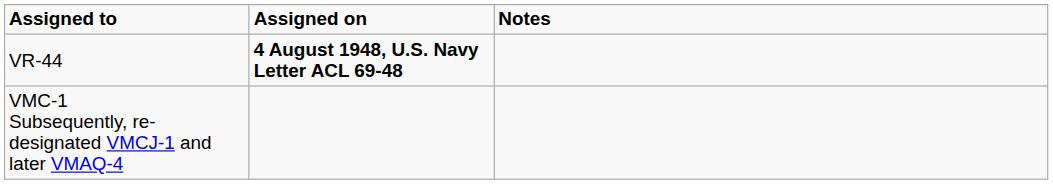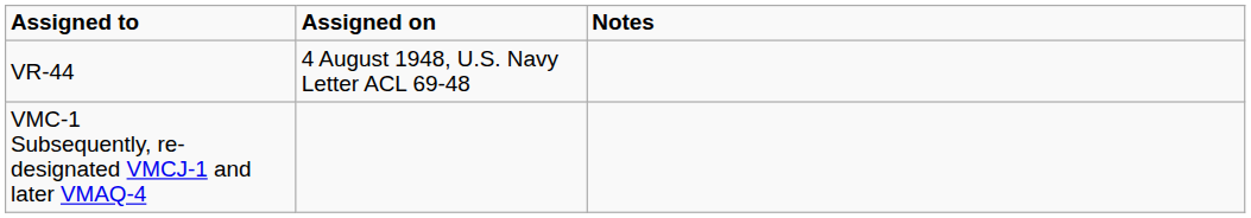VR-44 | Assigned on: bold -> normal
